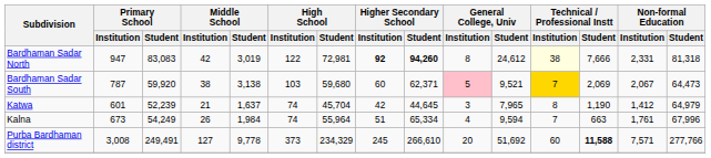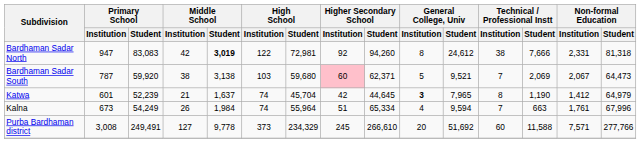Bardhaman Sadar North | Middle School / Student: normal -> bold
Bardhaman Sadar North | Higher Secondary School / Institution: bold -> normal
Bardhaman Sadar North | Higher Secondary School / Student: bold -> normal
Bardhaman Sadar North | Technical / Professional Instt / Institution: lightyellow background -> no background
Bardhaman Sadar South | Higher Secondary School / Institution: no background -> pink background
Bardhaman Sadar South | General College, Univ / Institution: pink background -> no background
Bardhaman Sadar South | Technical / Professional Instt / Institution: gold background -> no background
Katwa | General College, Univ / Institution: normal -> bold
Purba Bardhaman district | Technical / Professional Instt / Student: bold -> normal
